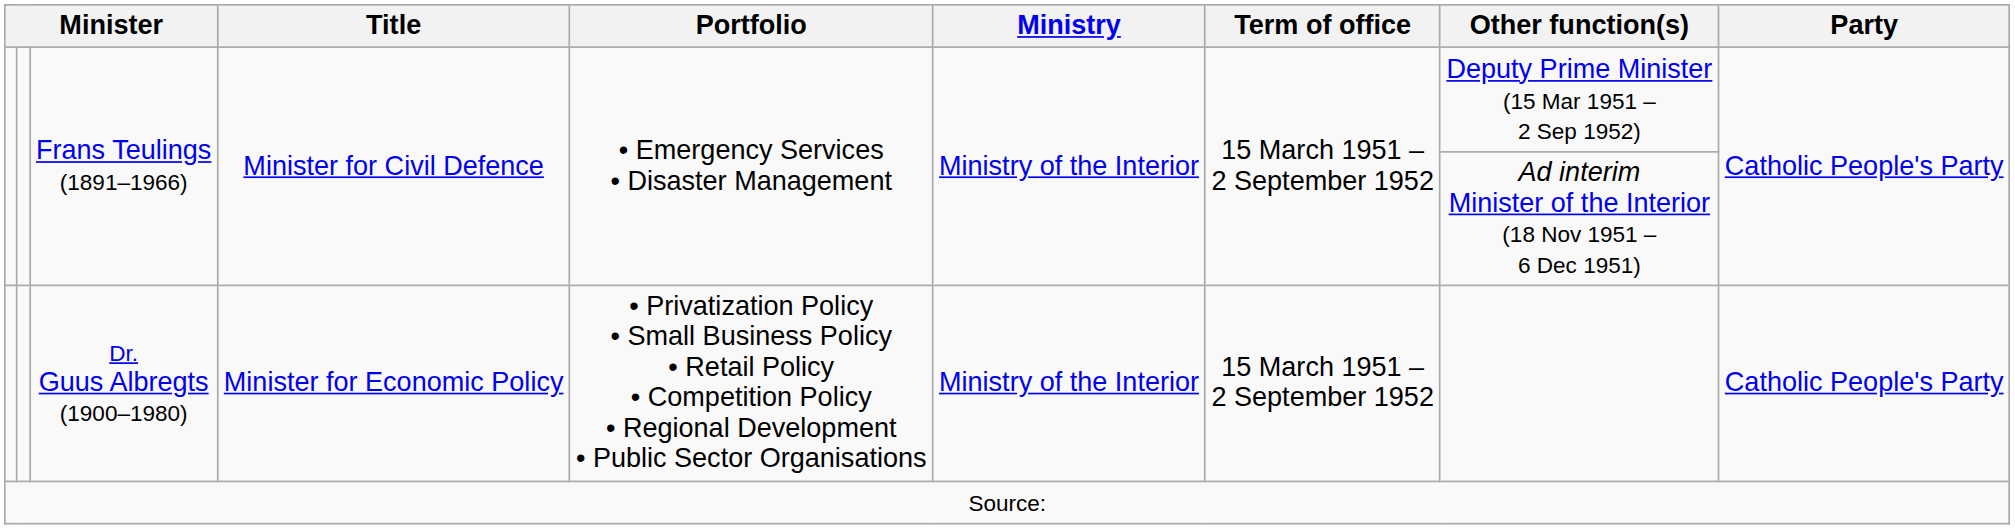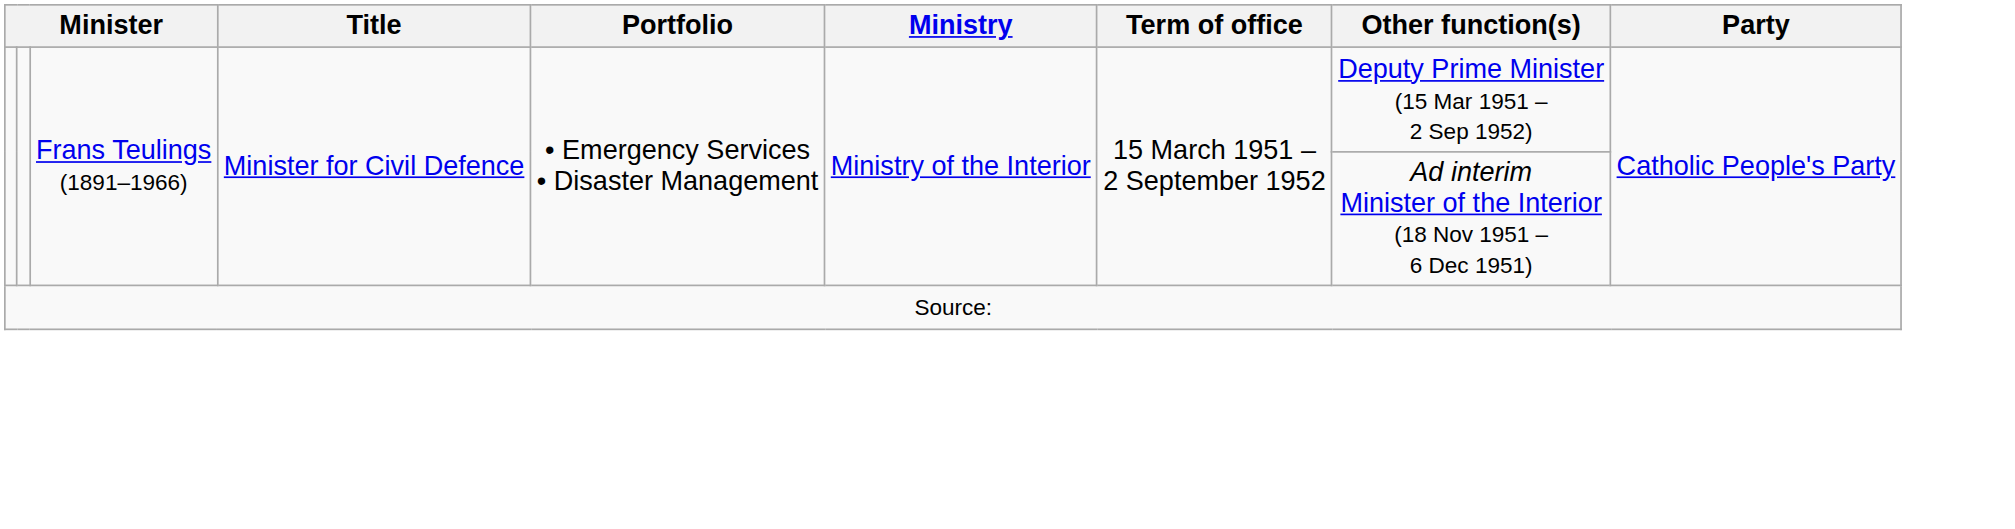- row: Dr. Guus Albregts (1900–1980) | Minister for Economic Policy | • Privatization Policy • Small Business Policy • Retail Policy • Competition Policy • Regional Development • Public Sector Organisations | Ministry of the Interior | 15 March 1951 – 2 September 1952 | Catholic People's Party
